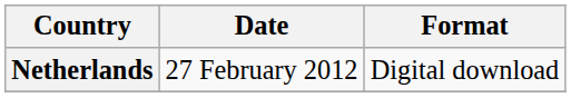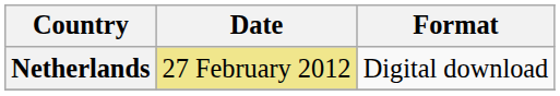Netherlands | Date: no background -> khaki background
